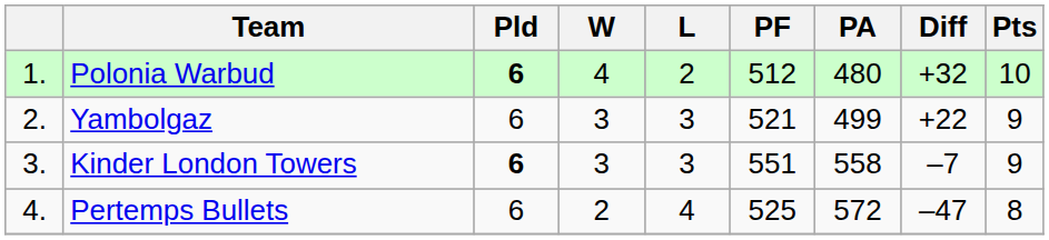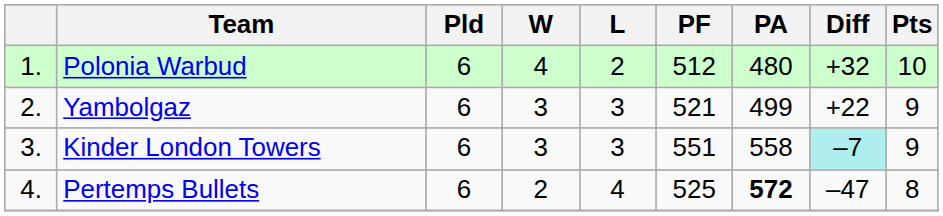Polonia Warbud | Pld: bold -> normal
Kinder London Towers | Pld: bold -> normal
Kinder London Towers | Diff: no background -> paleturquoise background
Pertemps Bullets | PA: normal -> bold
